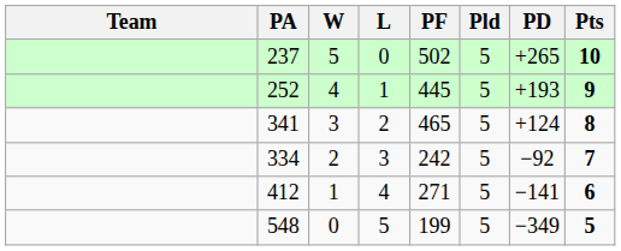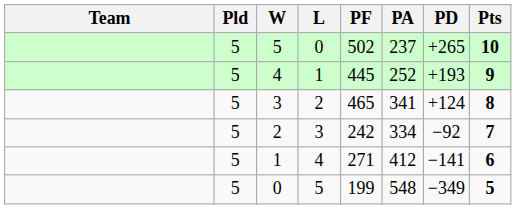columns swapped: Pld <-> PA
